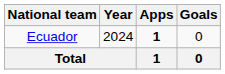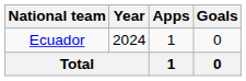Ecuador | Apps: bold -> normal
